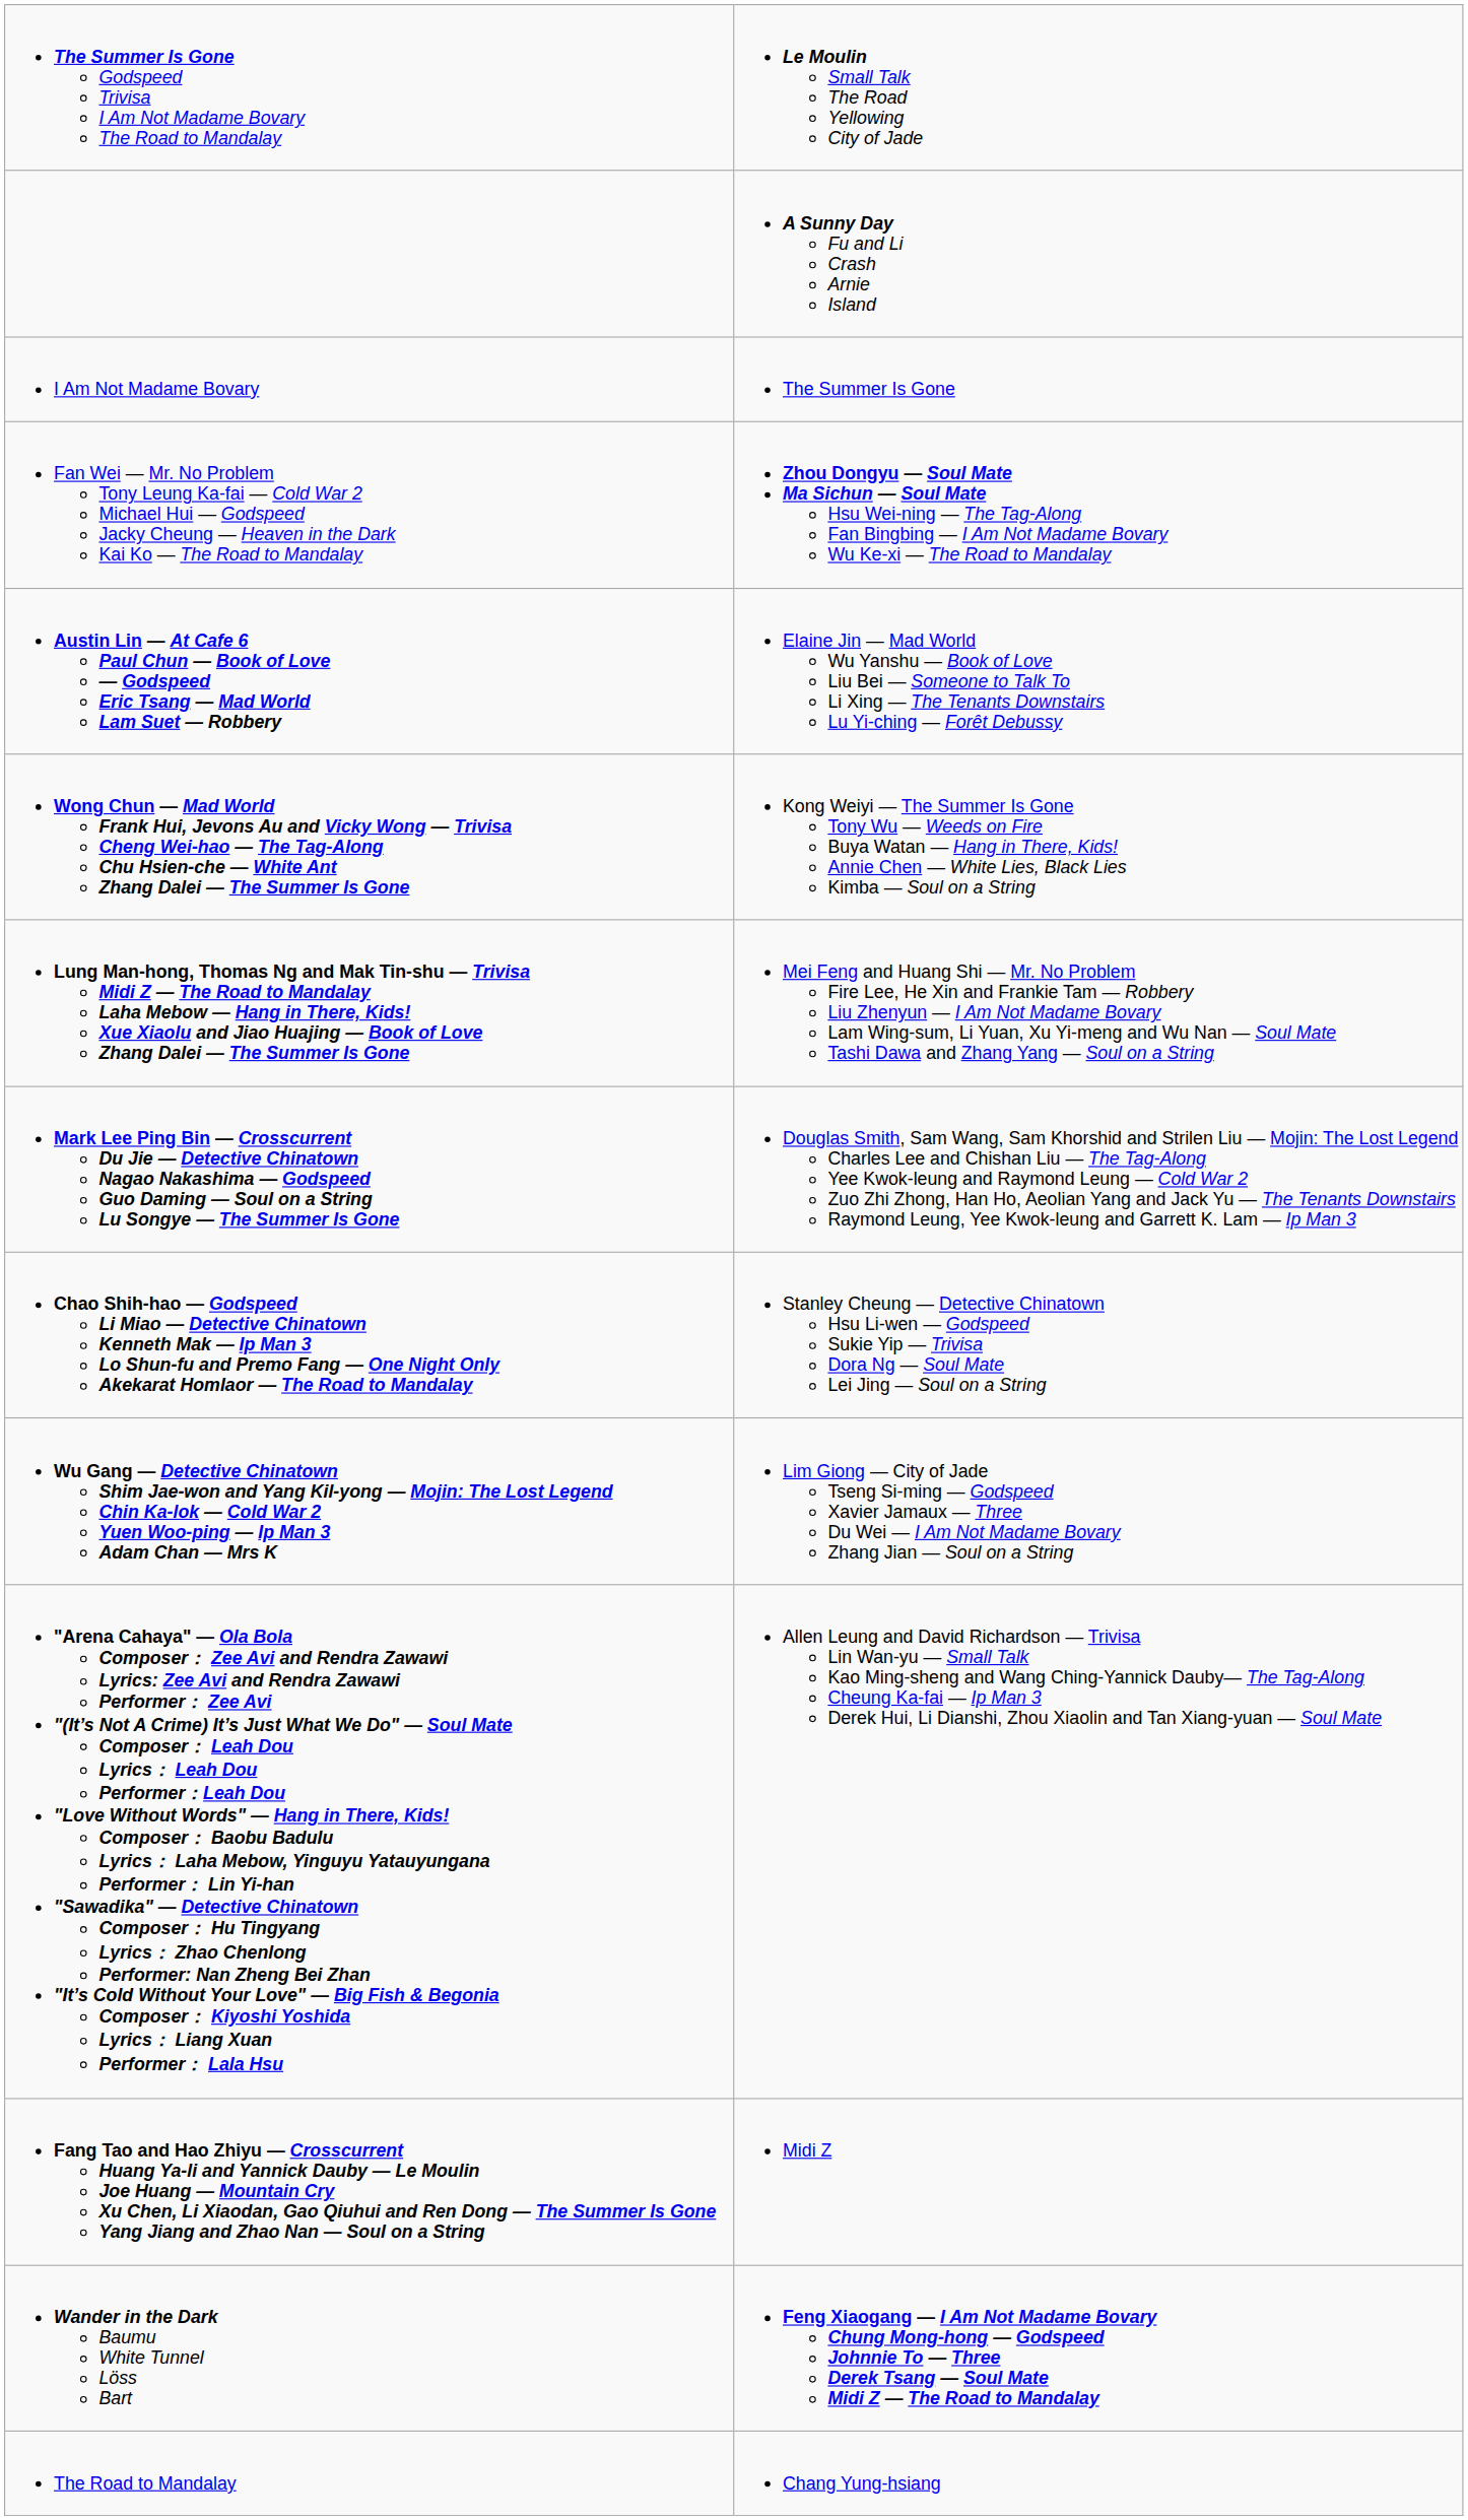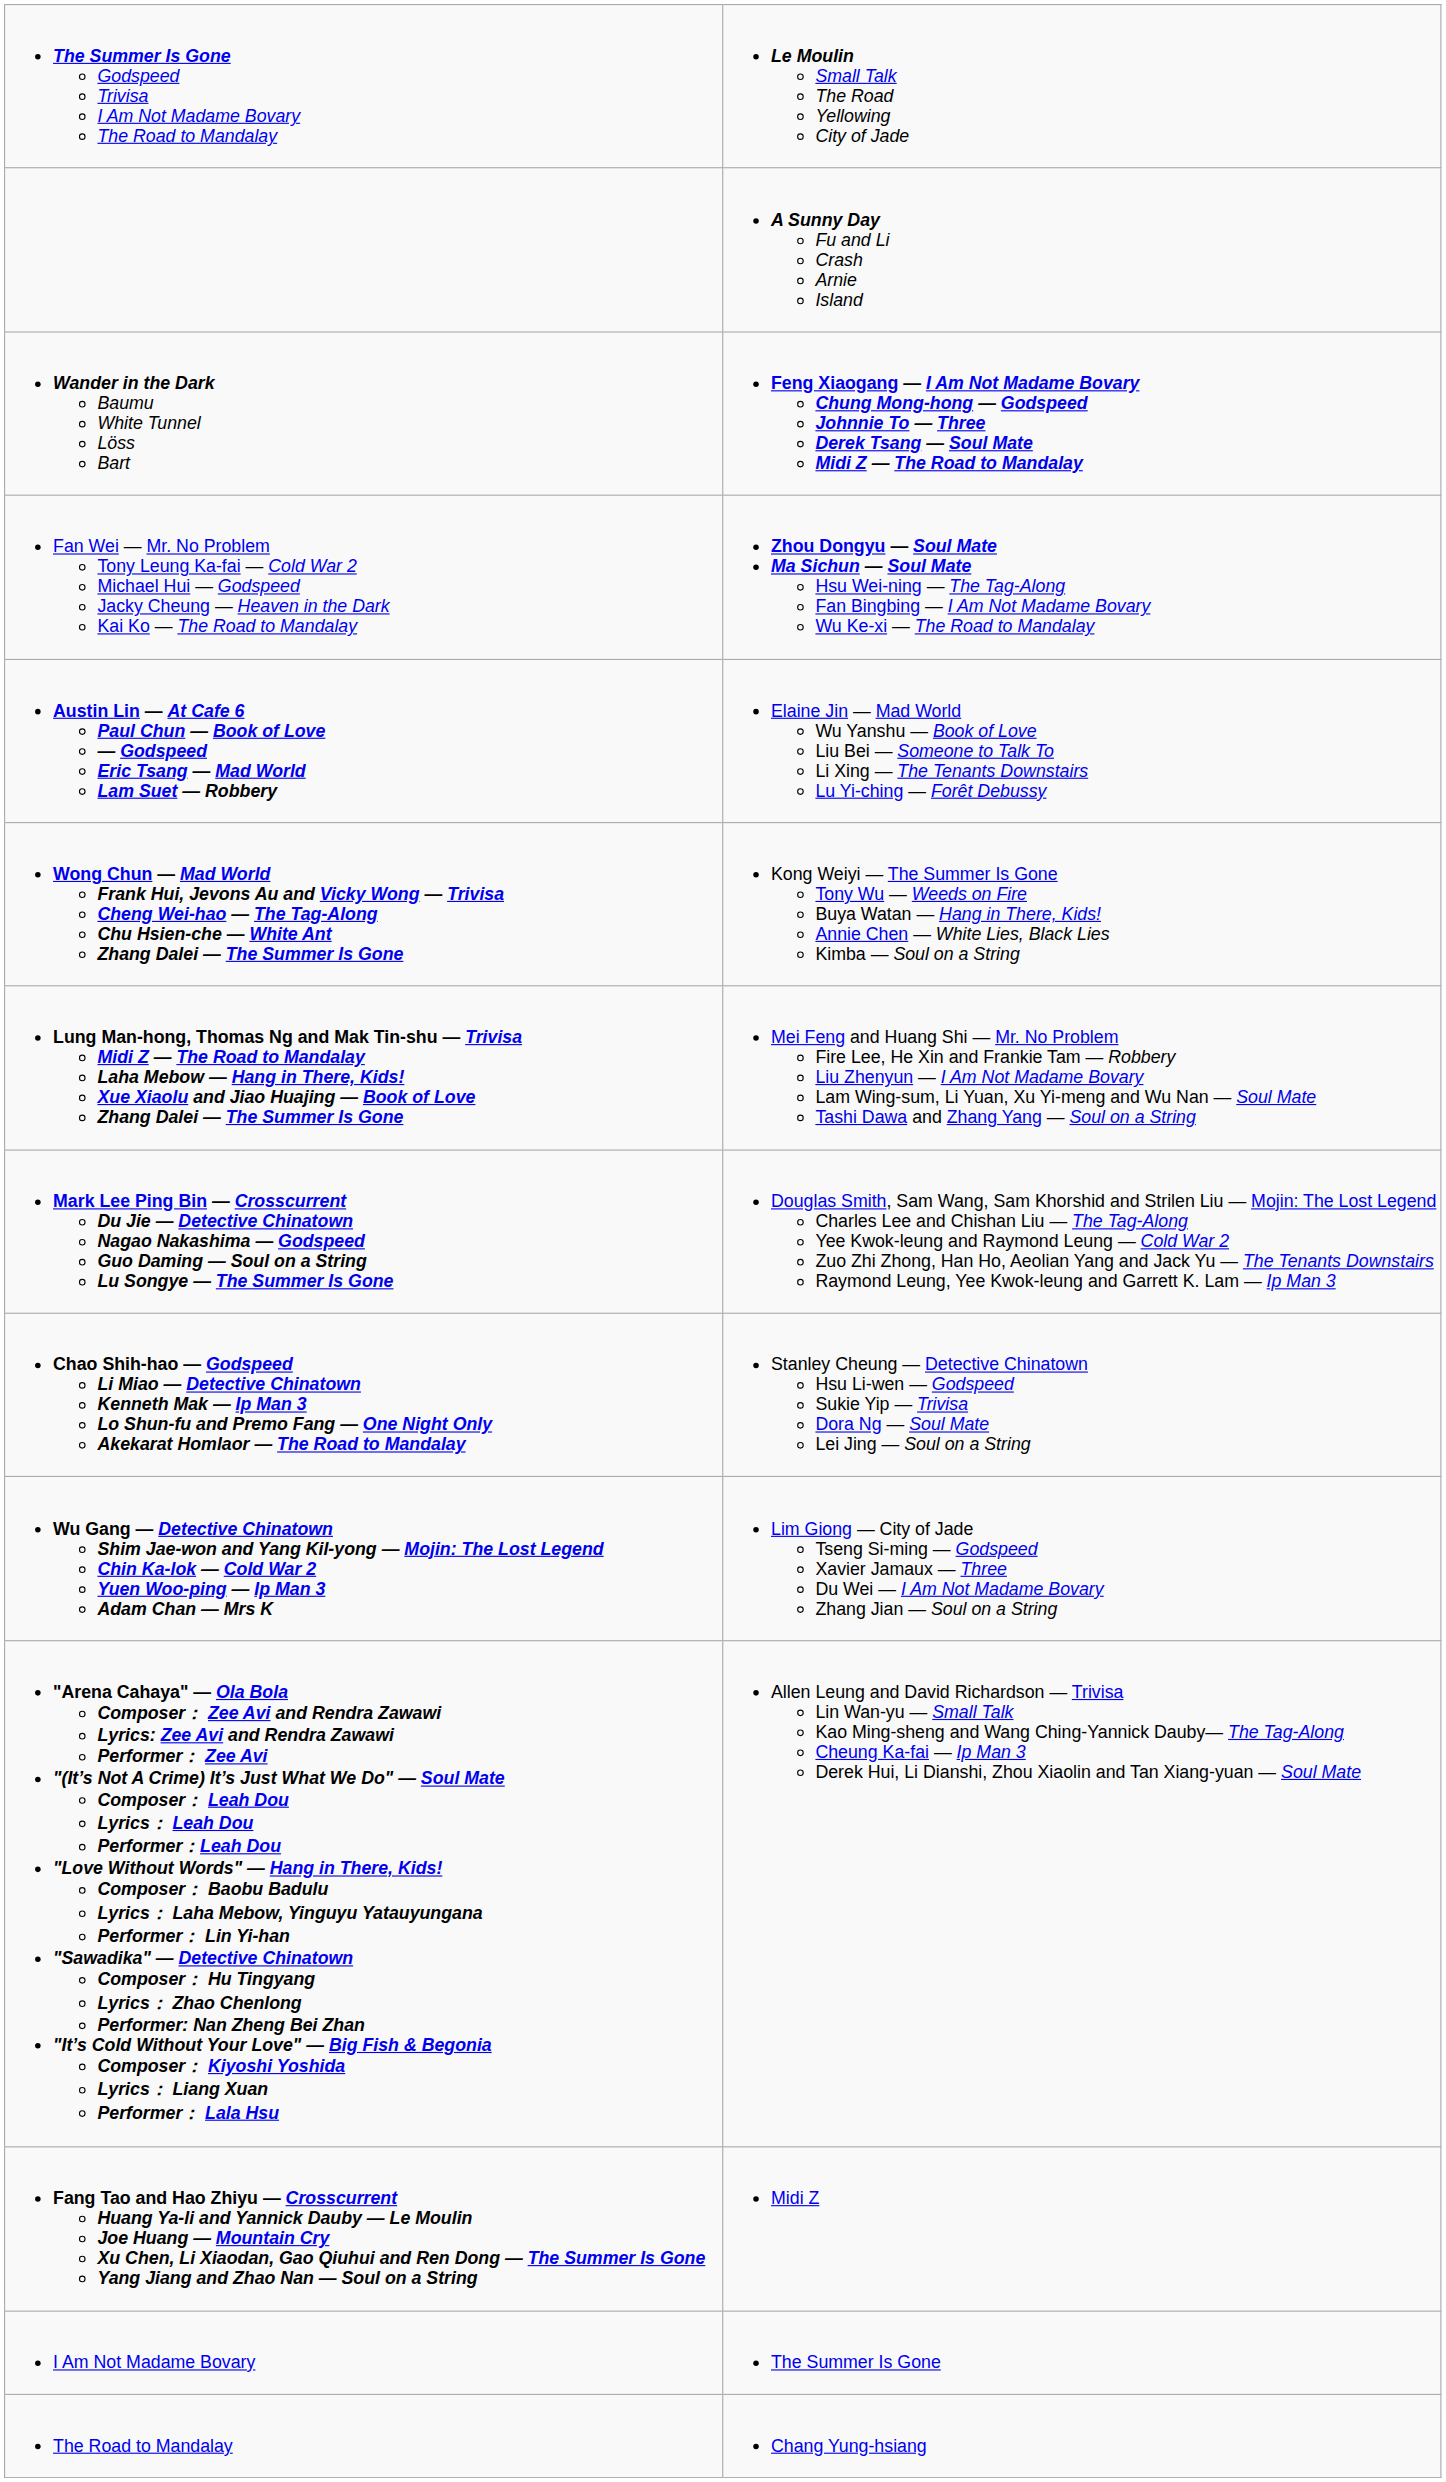rows swapped: Wander in the Dark Baumu White Tunnel Löss Bart <-> I Am Not Madame Bovary
